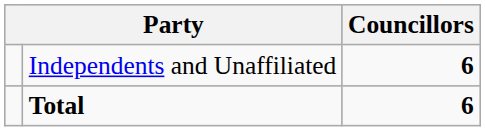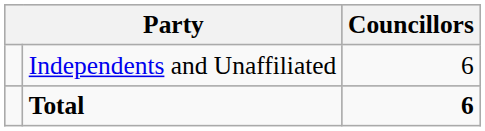Independents and Unaffiliated | Councillors: bold -> normal
